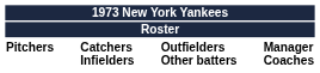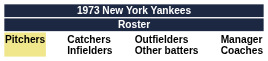Pitchers | column 1: no background -> khaki background
